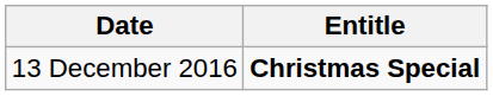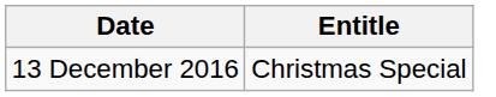13 December 2016 | Entitle: bold -> normal
